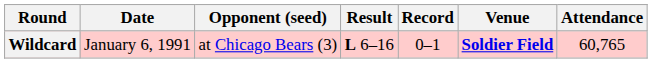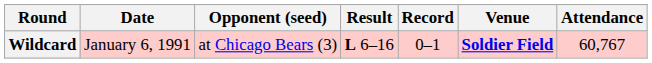Wildcard | Attendance: 60,765 -> 60,767
